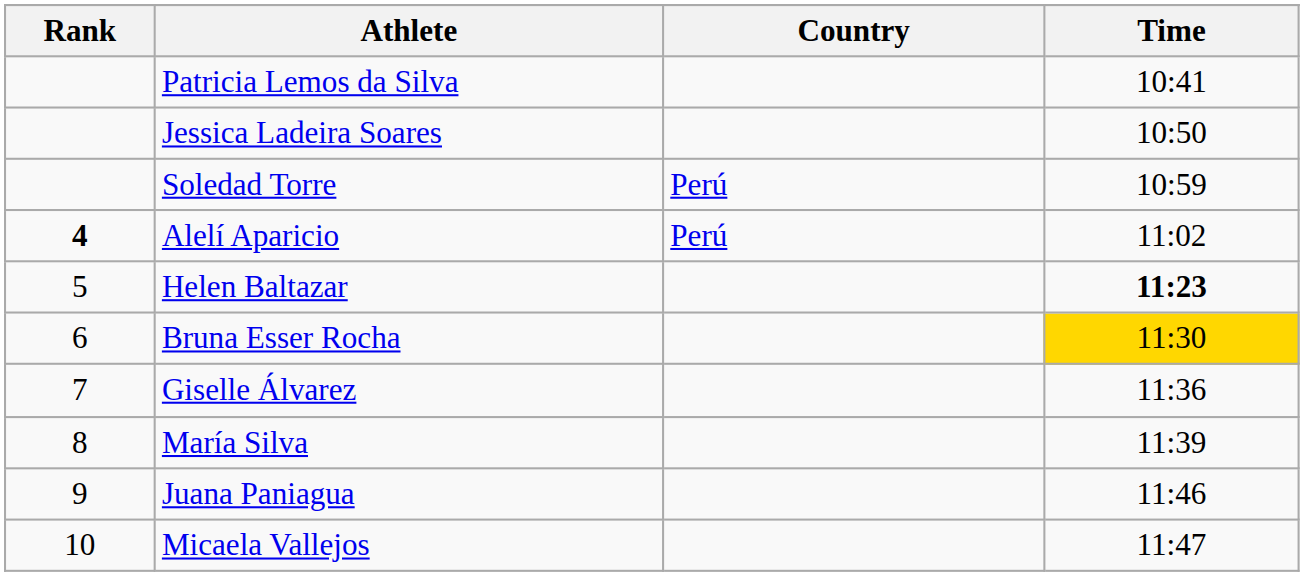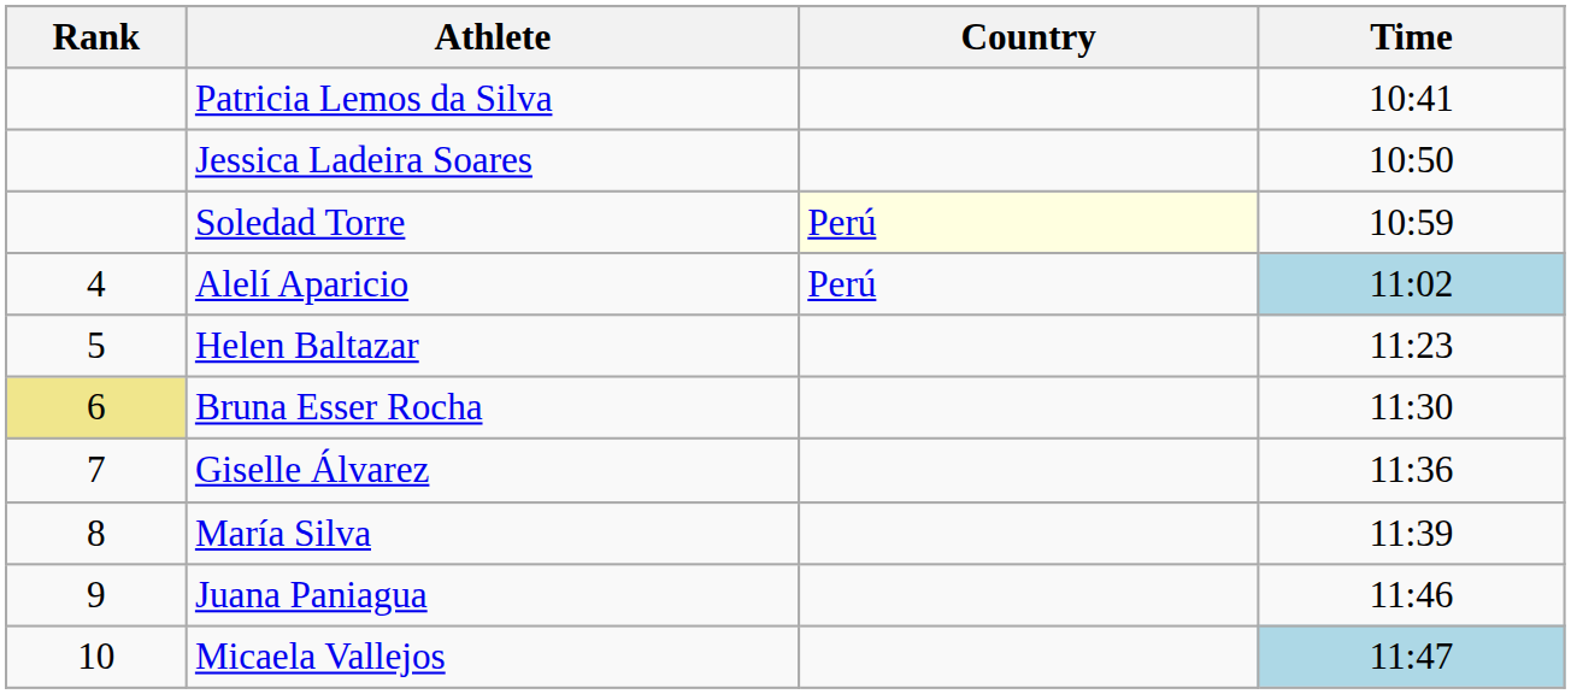Soledad Torre | Country: no background -> lightyellow background
Alelí Aparicio | Rank: bold -> normal
Alelí Aparicio | Time: no background -> lightblue background
Helen Baltazar | Time: bold -> normal
Bruna Esser Rocha | Rank: no background -> khaki background
Bruna Esser Rocha | Time: gold background -> no background
Micaela Vallejos | Time: no background -> lightblue background
